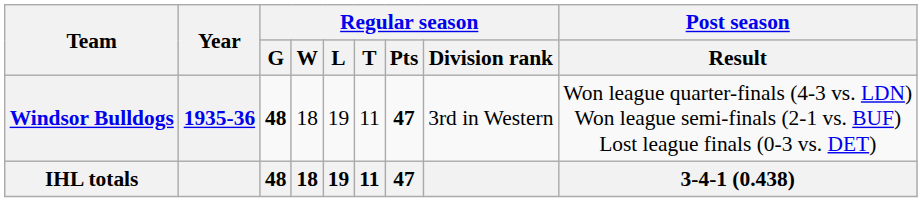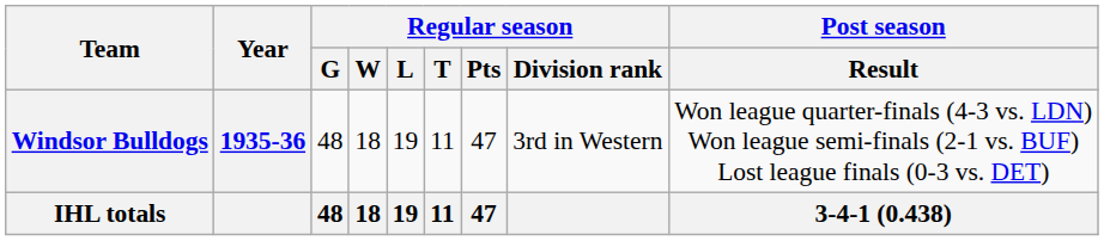Windsor Bulldogs | Regular season / G: bold -> normal
Windsor Bulldogs | Regular season / Pts: bold -> normal
